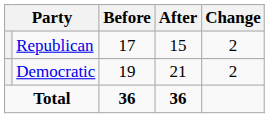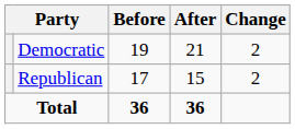rows swapped: Democratic <-> Republican
